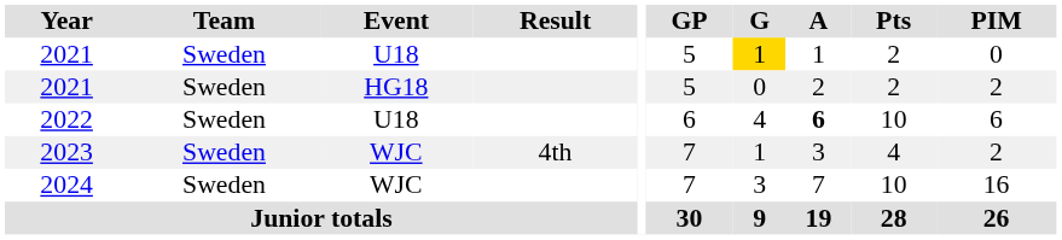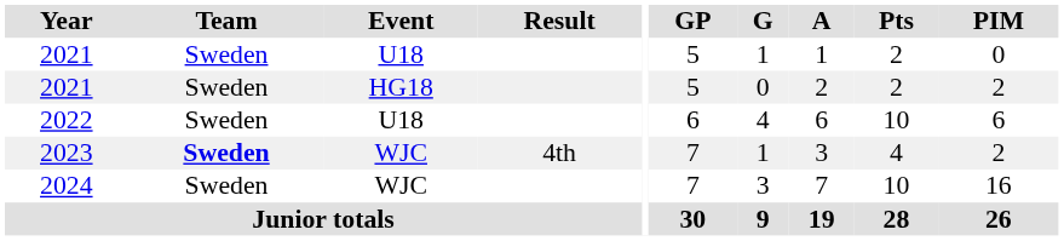2021 / U18 | G: gold background -> no background
2022 | A: bold -> normal
2023 | Team: normal -> bold
